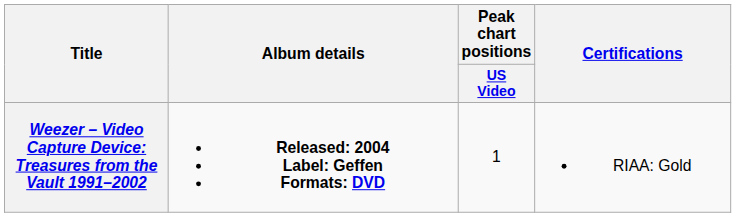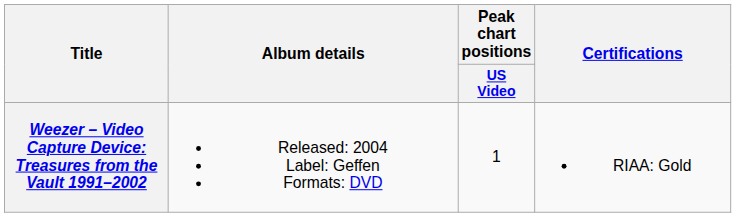row 3 | Album details: bold -> normal
